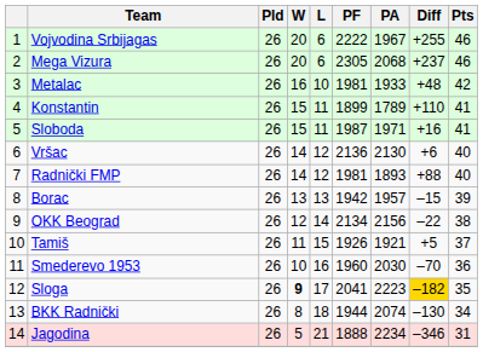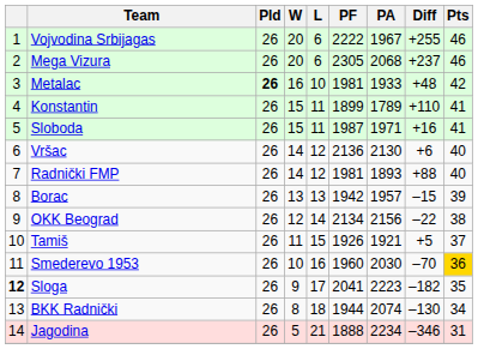Metalac | Pld: normal -> bold
Smederevo 1953 | Pts: no background -> gold background
Sloga | column 1: normal -> bold
Sloga | W: bold -> normal
Sloga | Diff: gold background -> no background
